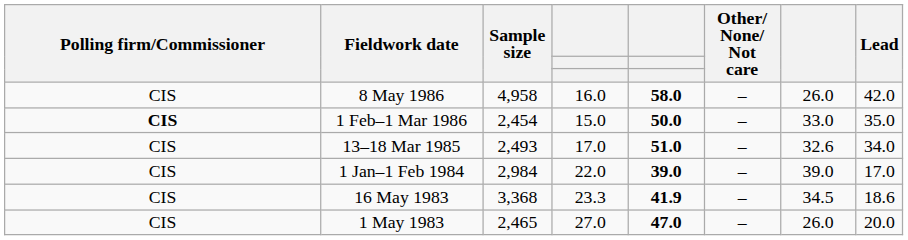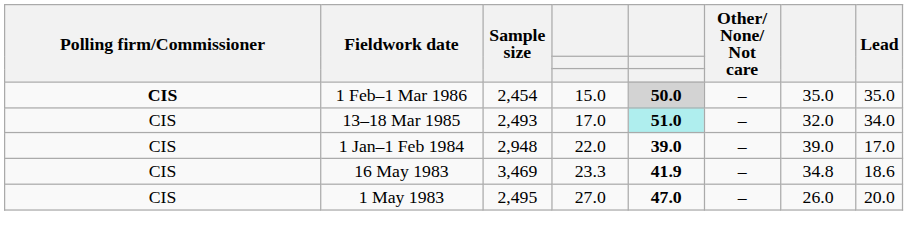- row: CIS | 8 May 1986 | 4,958 | 16.0 | 58.0 | – | 26.0 | 42.0
1 Feb–1 Mar 1986 | column 5: no background -> lightgrey background
1 Feb–1 Mar 1986 | column 7: 33.0 -> 35.0
13–18 Mar 1985 | column 5: no background -> paleturquoise background
13–18 Mar 1985 | column 7: 32.6 -> 32.0
1 Jan–1 Feb 1984 | Sample size: 2,984 -> 2,948
16 May 1983 | Sample size: 3,368 -> 3,469
16 May 1983 | column 7: 34.5 -> 34.8
1 May 1983 | Sample size: 2,465 -> 2,495
